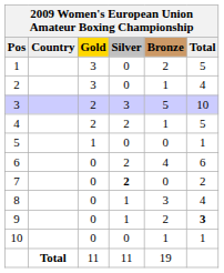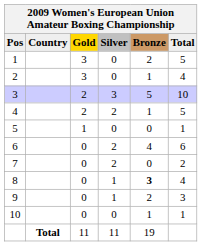7 | Silver: bold -> normal
8 | Bronze: normal -> bold
9 | Total: bold -> normal
